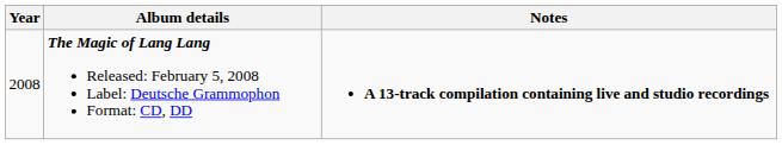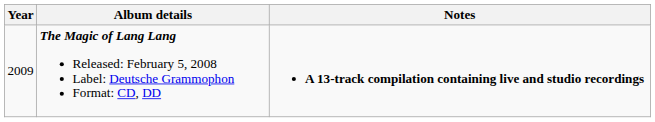row 2 | Year: 2008 -> 2009
